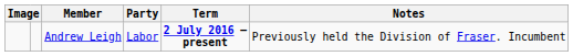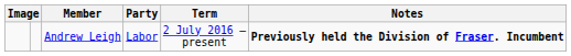Andrew Leigh | Term: bold -> normal
Andrew Leigh | Notes: normal -> bold
